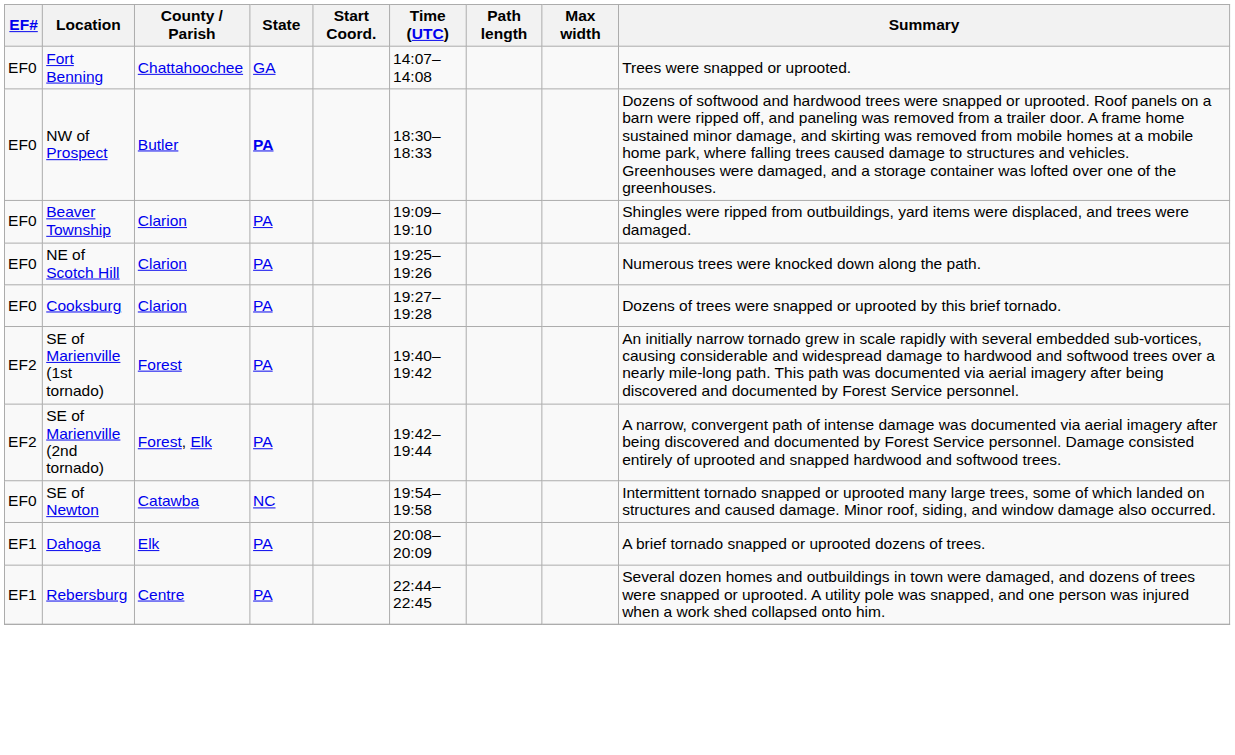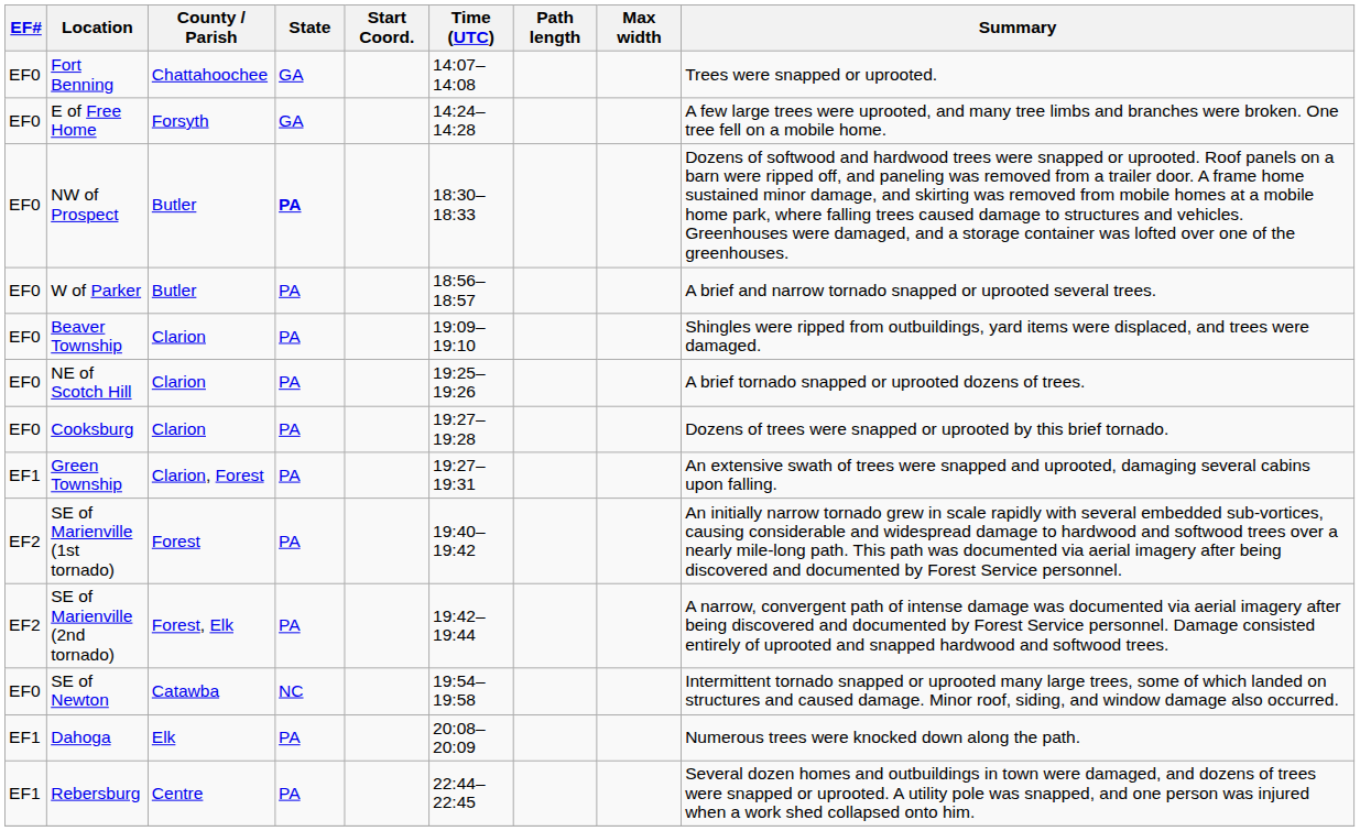+ row: EF0 | E of Free Home | Forsyth | GA | 14:24–14:28 | A few large trees were uprooted, and many tree limbs and branches were broken. One tree fell on a mobile home.
+ row: EF0 | W of Parker | Butler | PA | 18:56–18:57 | A brief and narrow tornado snapped or uprooted several trees.
NE of Scotch Hill | Summary: Numerous trees were knocked down along the path. -> A brief tornado snapped or uprooted dozens of trees.
+ row: EF1 | Green Township | Clarion, Forest | PA | 19:27–19:31 | An extensive swath of trees were snapped and uprooted, damaging several cabins upon falling.
Dahoga | Summary: A brief tornado snapped or uprooted dozens of trees. -> Numerous trees were knocked down along the path.
